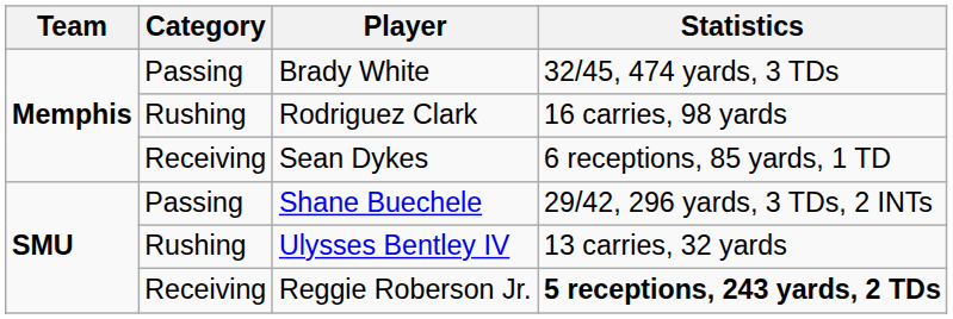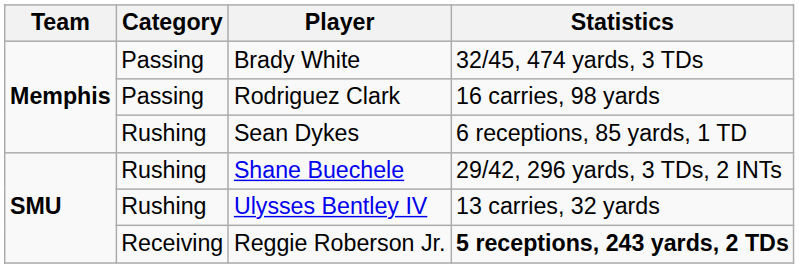Rodriguez Clark | Category: Rushing -> Passing
Sean Dykes | Category: Receiving -> Rushing
Shane Buechele | Category: Passing -> Rushing
